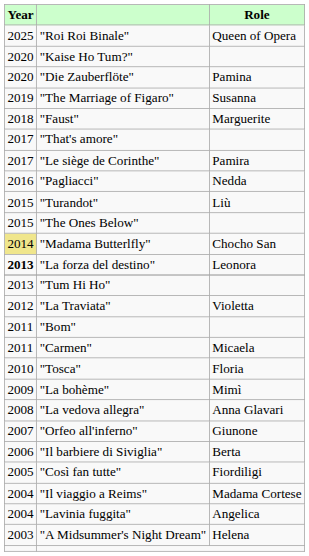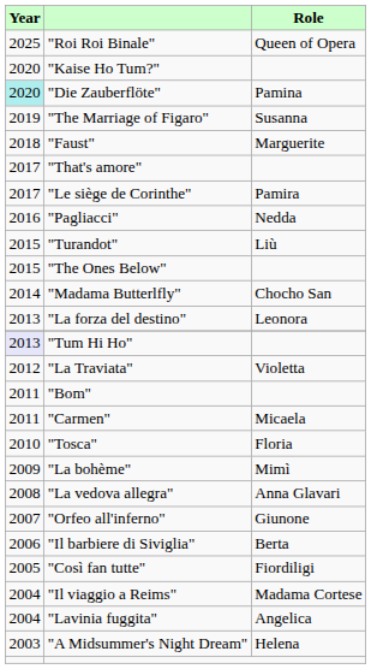"Die Zauberflöte" | Year: no background -> paleturquoise background
"Madama Butterlfly" | Year: khaki background -> no background
"La forza del destino" | Year: bold -> normal
"Tum Hi Ho" | Year: no background -> lavender background
